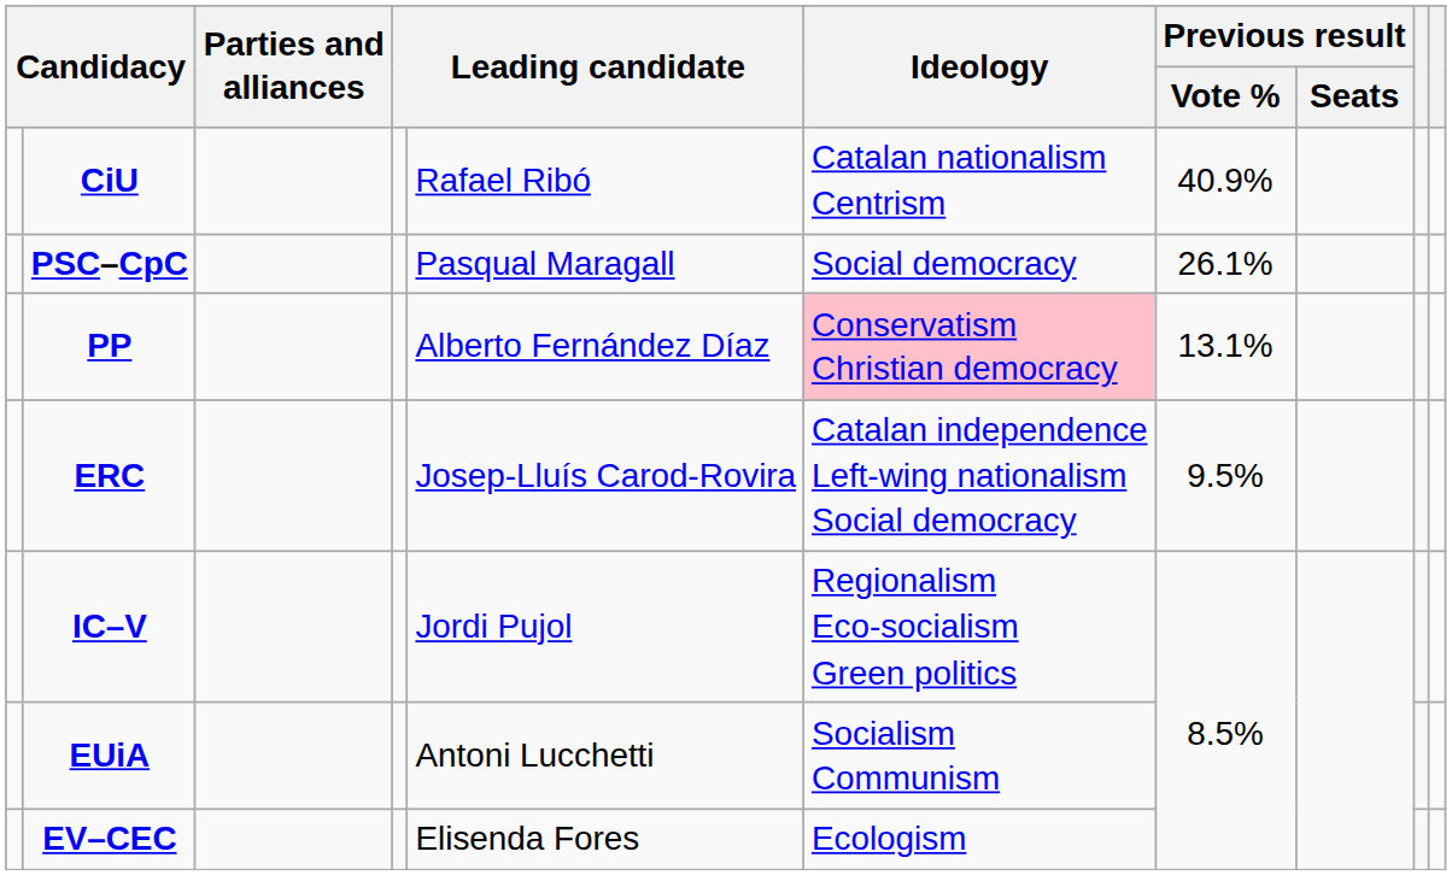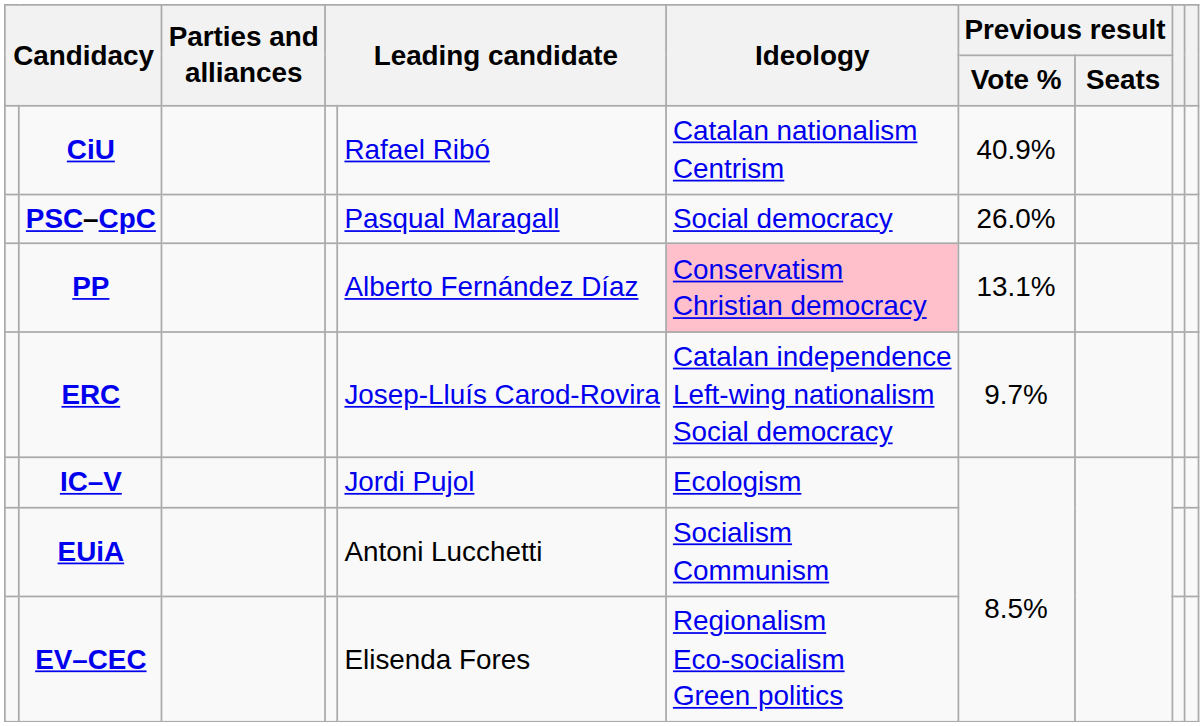PSC–CpC | Previous result / Vote %: 26.1% -> 26.0%
ERC | Previous result / Vote %: 9.5% -> 9.7%
IC–V | Ideology: Regionalism Eco-socialism Green politics -> Ecologism
EV–CEC | Ideology: Ecologism -> Regionalism Eco-socialism Green politics
